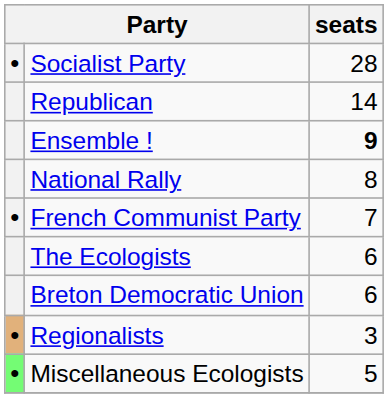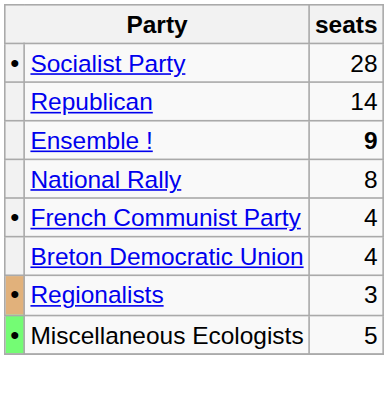French Communist Party | seats: 7 -> 4
- row: The Ecologists | 6
Breton Democratic Union | seats: 6 -> 4
